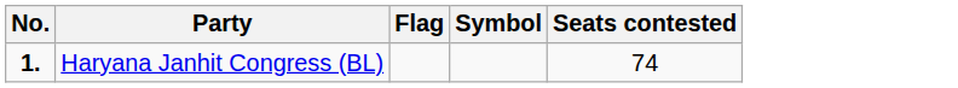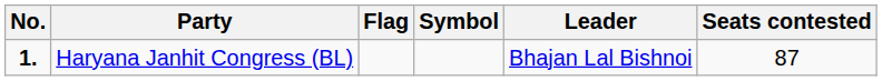+ column: Leader | Bhajan Lal Bishnoi
Haryana Janhit Congress (BL) | Seats contested: 74 -> 87
